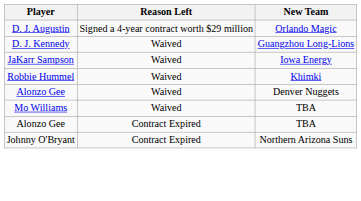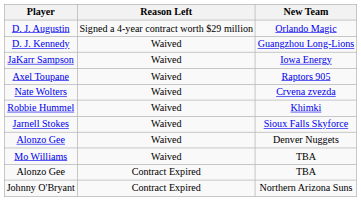+ row: Axel Toupane | Waived | Raptors 905
+ row: Nate Wolters | Waived | Crvena zvezda
+ row: Jarnell Stokes | Waived | Sioux Falls Skyforce
